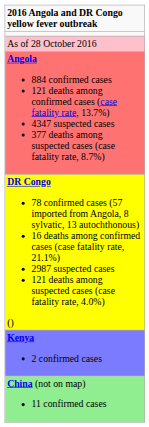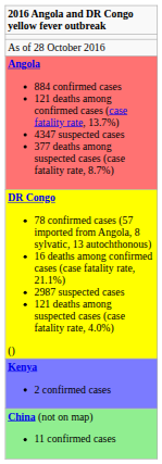row 3 | column 1: pink background -> no background
